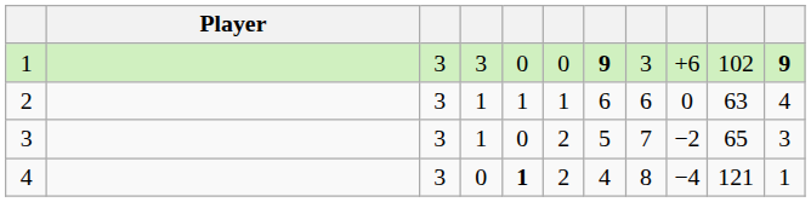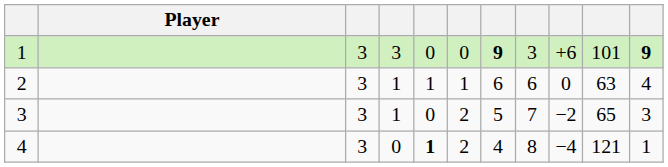row 2 | column 10: 102 -> 101
